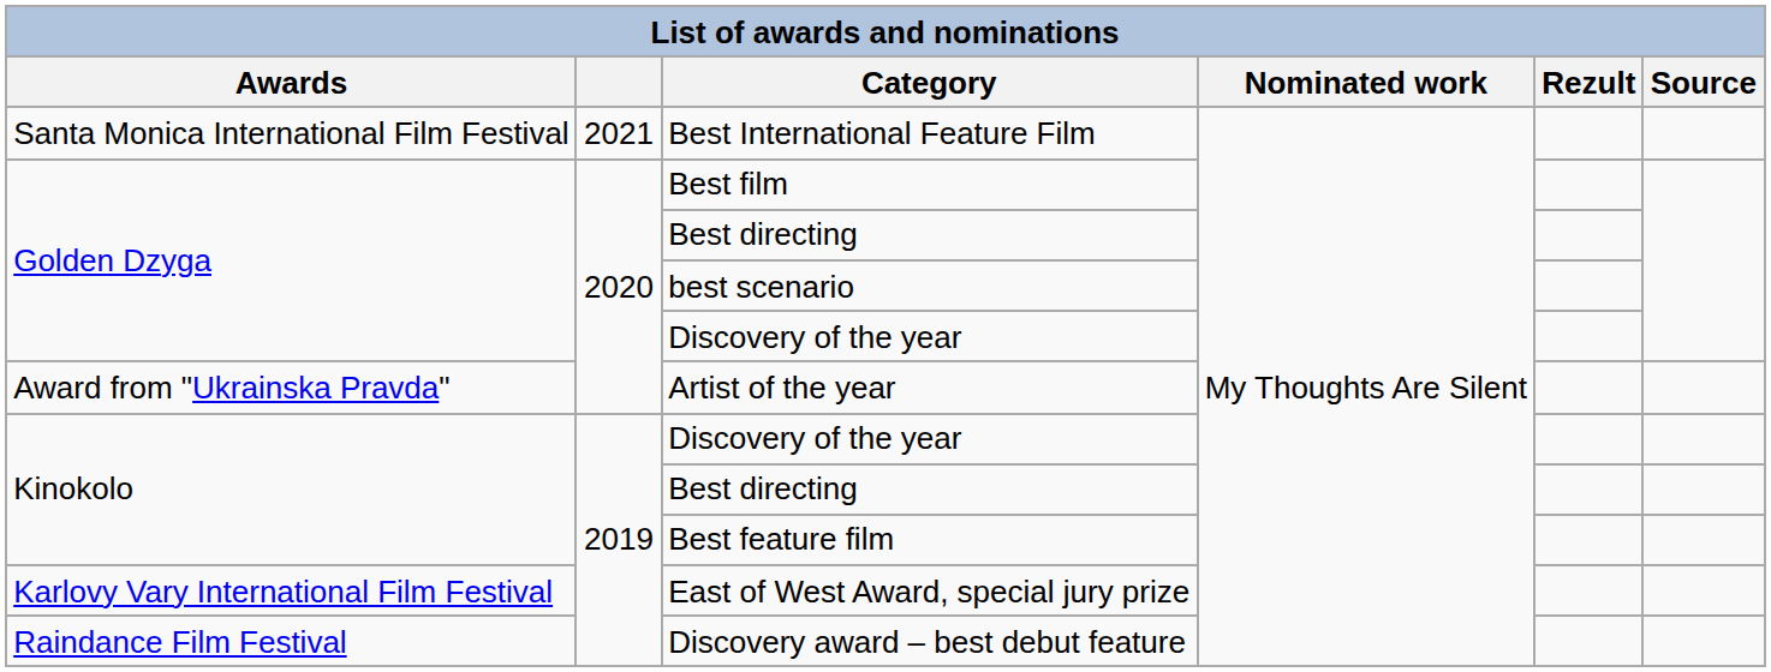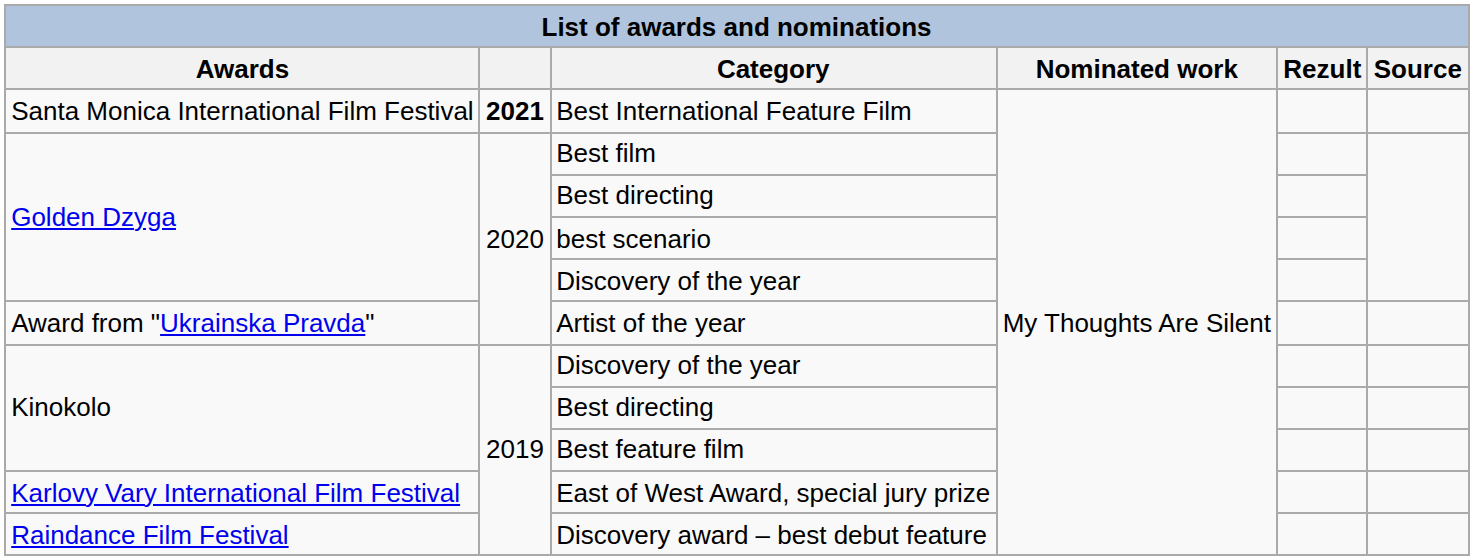Best International Feature Film | column 2: normal -> bold
